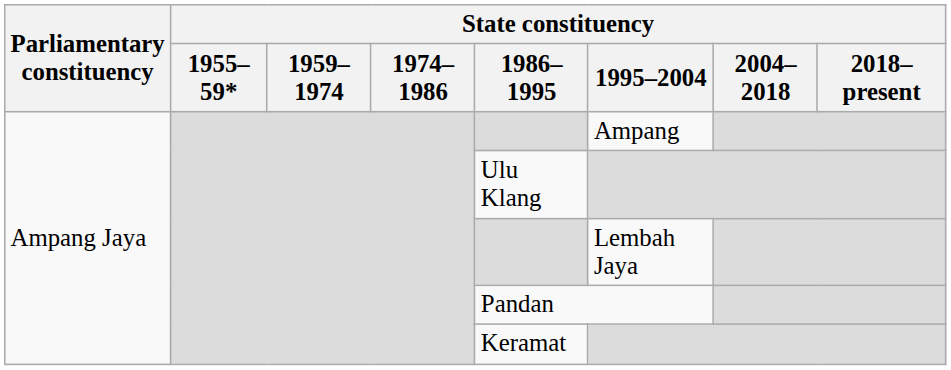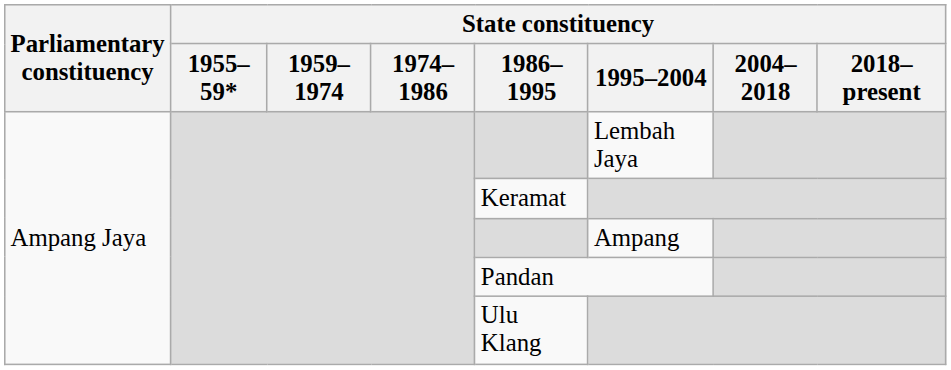row 3 | State constituency / 1995–2004: Ampang -> Lembah Jaya
row 4 | State constituency / 1986–1995: Ulu Klang -> Keramat
row 5 | State constituency / 1995–2004: Lembah Jaya -> Ampang
row 7 | State constituency / 1986–1995: Keramat -> Ulu Klang
